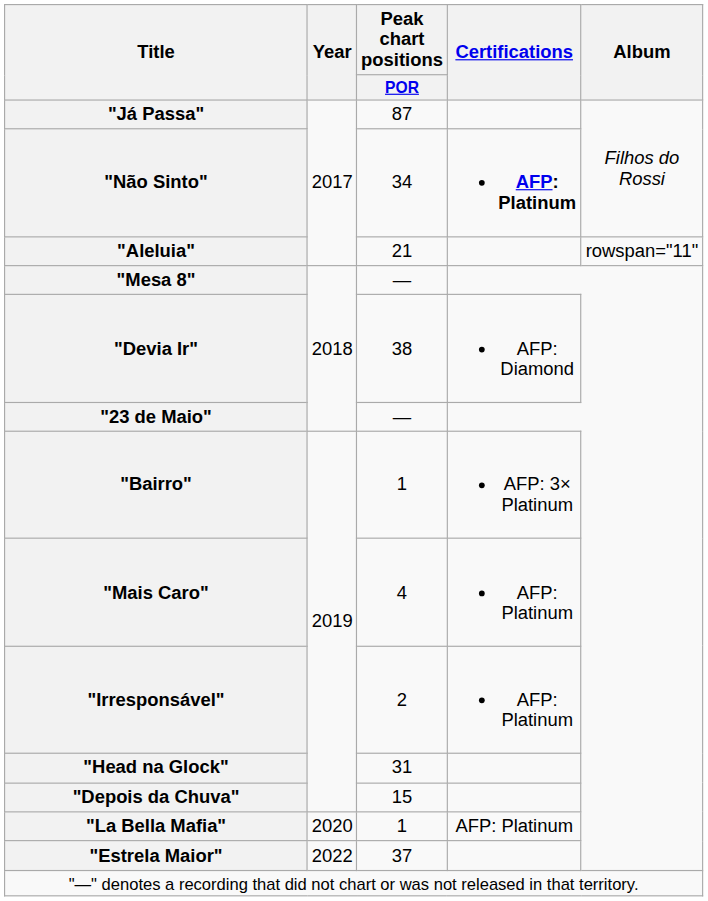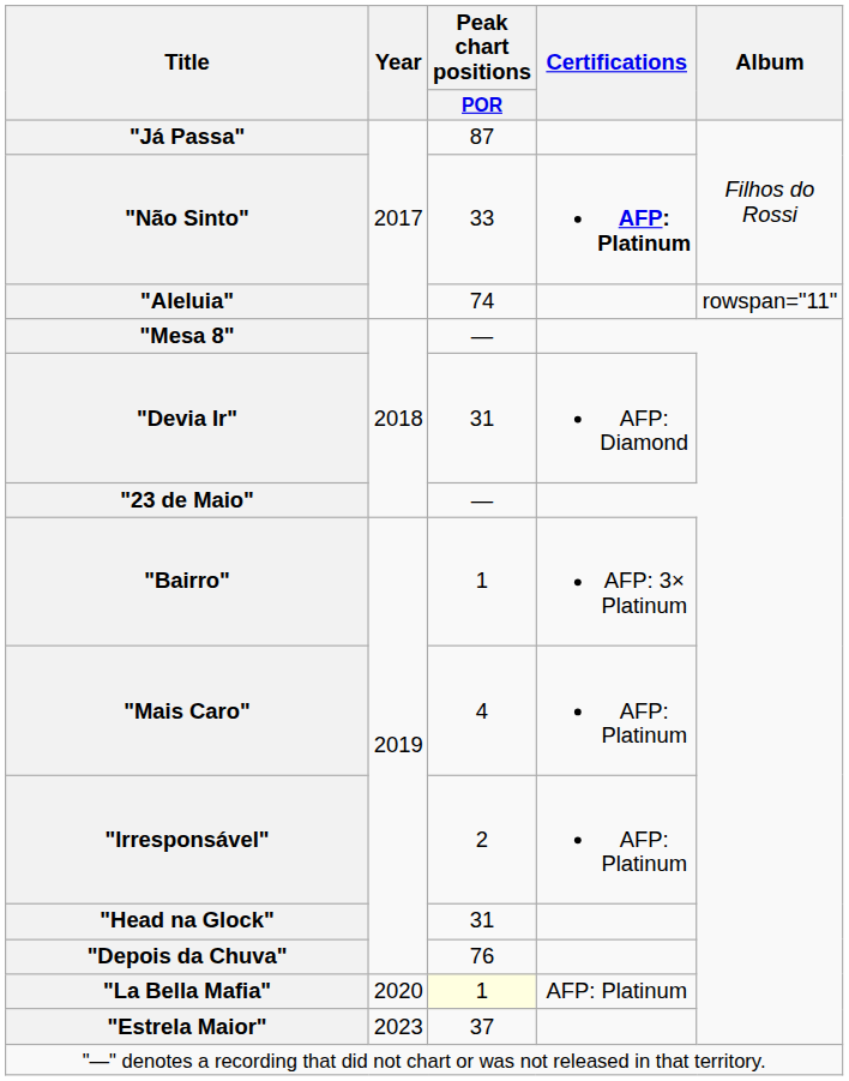"Não Sinto" | Peak chart positions / POR: 34 -> 33
"Aleluia" | Peak chart positions / POR: 21 -> 74
"Devia Ir" | Peak chart positions / POR: 38 -> 31
"Depois da Chuva" | Peak chart positions / POR: 15 -> 76
"La Bella Mafia" | Peak chart positions / POR: no background -> lightyellow background
"Estrela Maior" | Year: 2022 -> 2023
